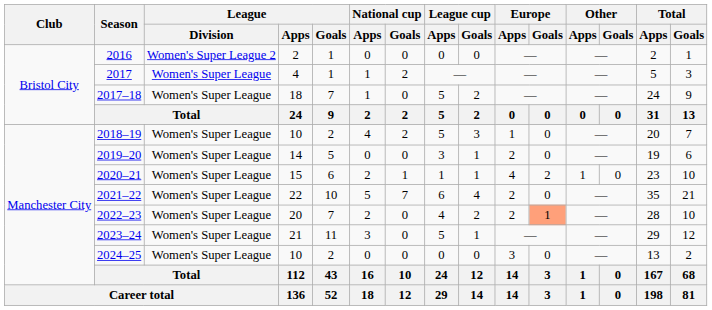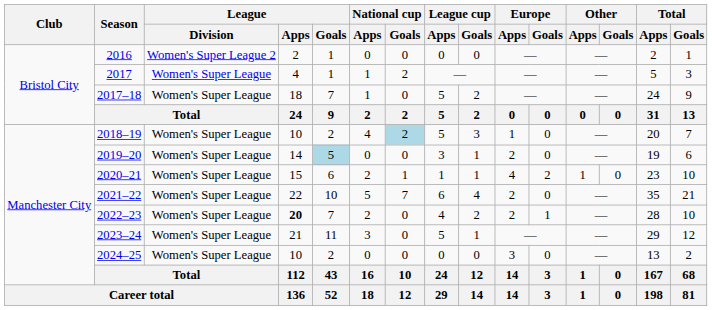2018–19 | National cup / Goals: no background -> lightblue background
2019–20 | League / Goals: no background -> lightblue background
2022–23 | League / Apps: normal -> bold
2022–23 | Europe / Goals: lightsalmon background -> no background
